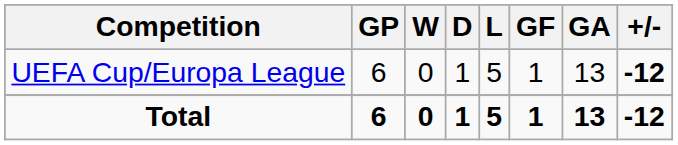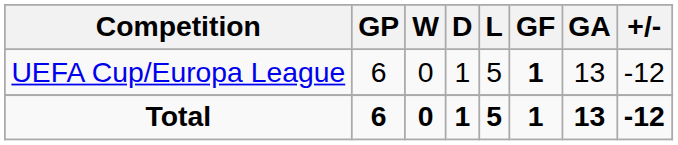UEFA Cup/Europa League | GF: normal -> bold
UEFA Cup/Europa League | +/-: bold -> normal
